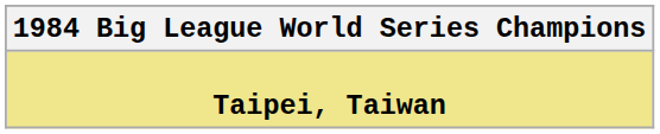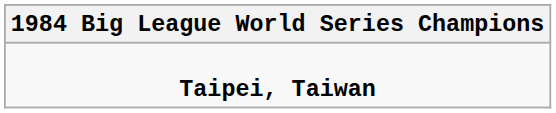row 2 | column 1: khaki background -> no background
